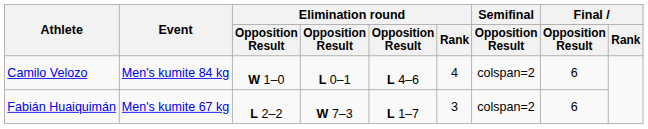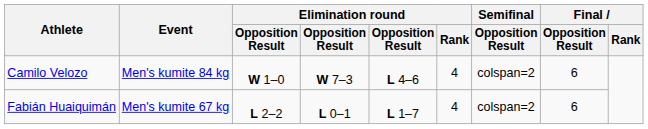Camilo Velozo | column 4: L 0–1 -> W 7–3
Fabián Huaiquimán | column 4: W 7–3 -> L 0–1
Fabián Huaiquimán | Elimination round / Rank: 3 -> 4
